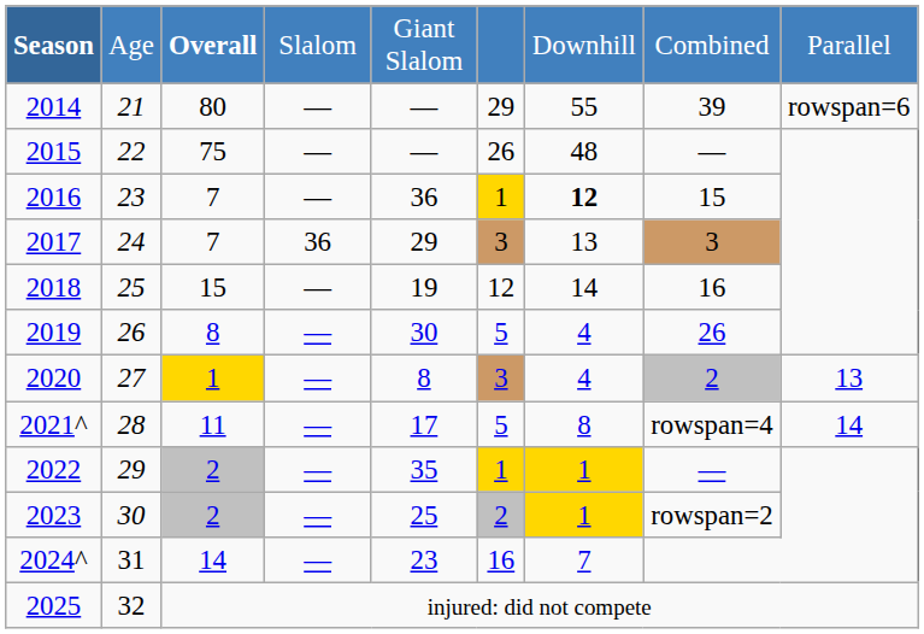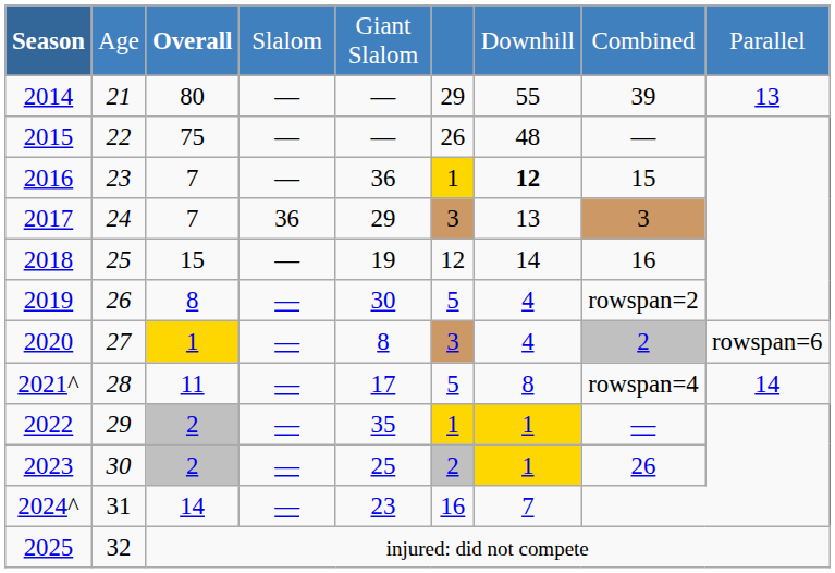2014 | column 9: rowspan=6 -> 13
2019 | column 8: 26 -> rowspan=2
2020 | column 9: 13 -> rowspan=6
2023 | column 8: rowspan=2 -> 26
